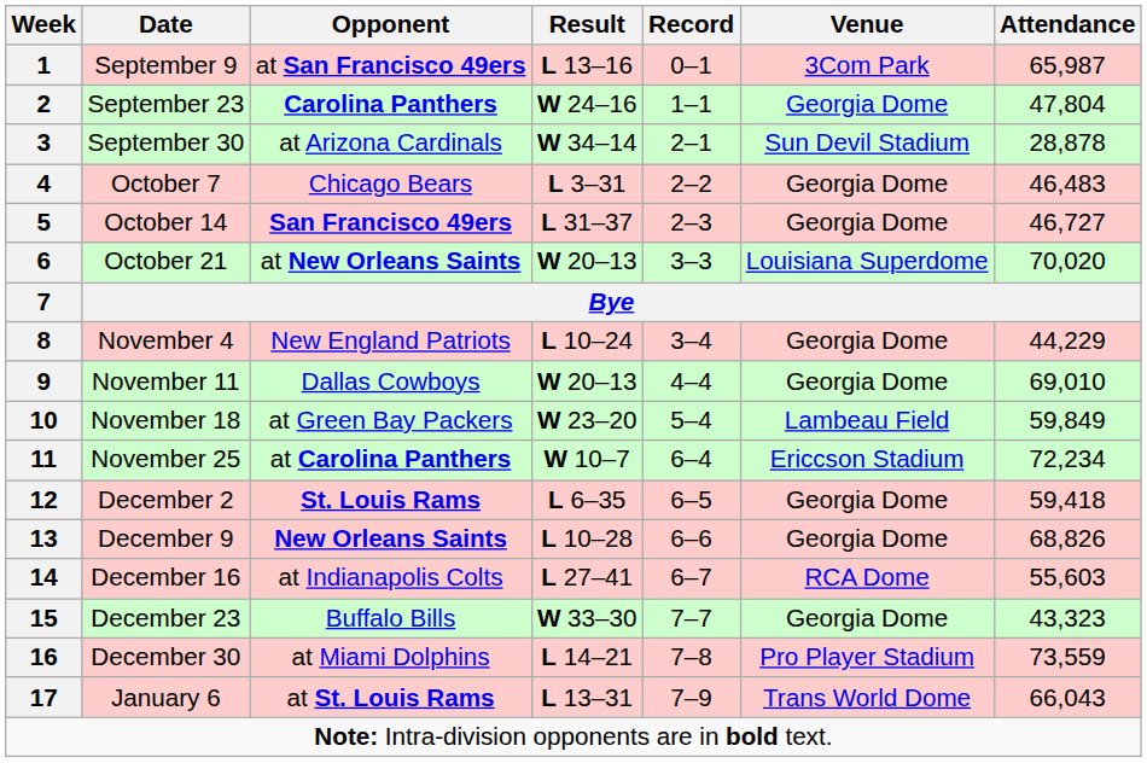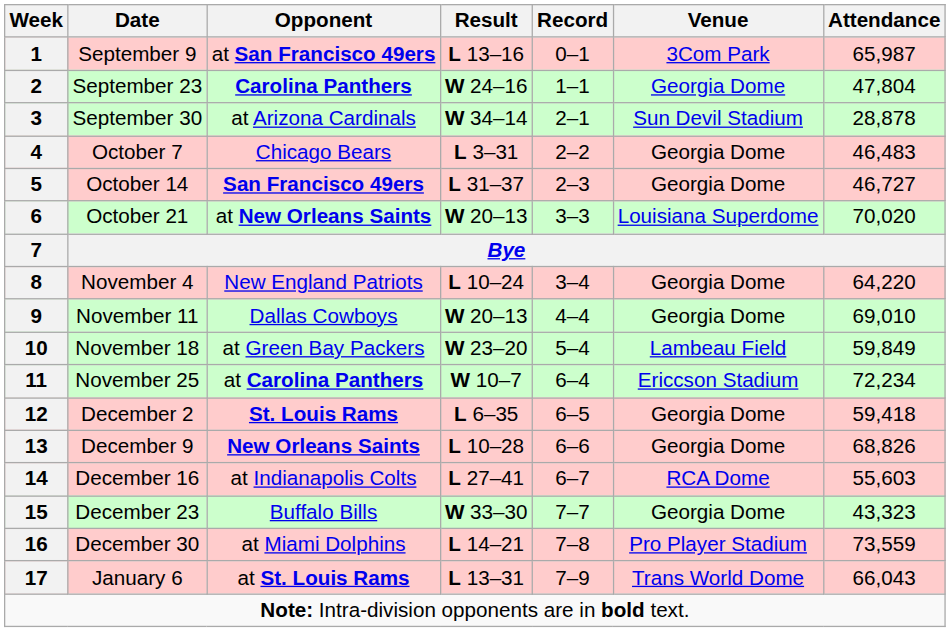8 | Attendance: 44,229 -> 64,220
